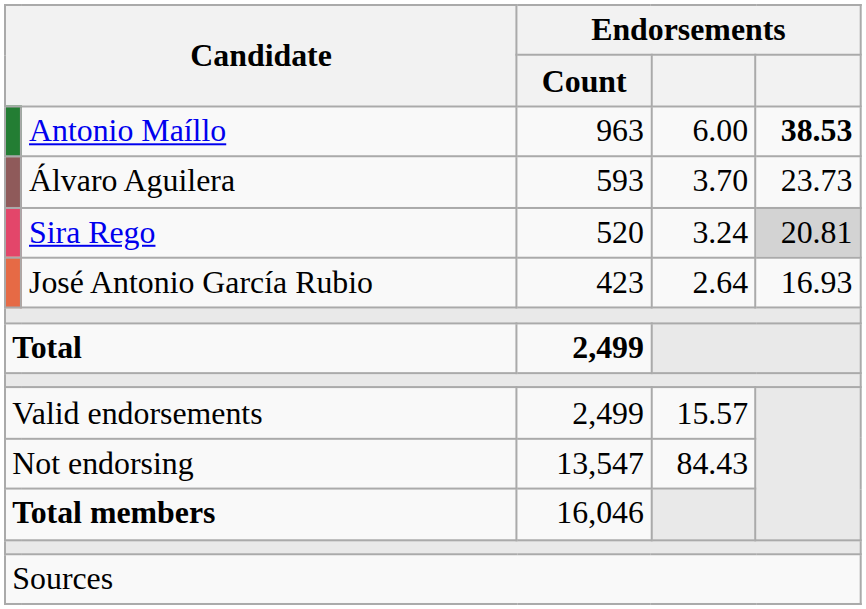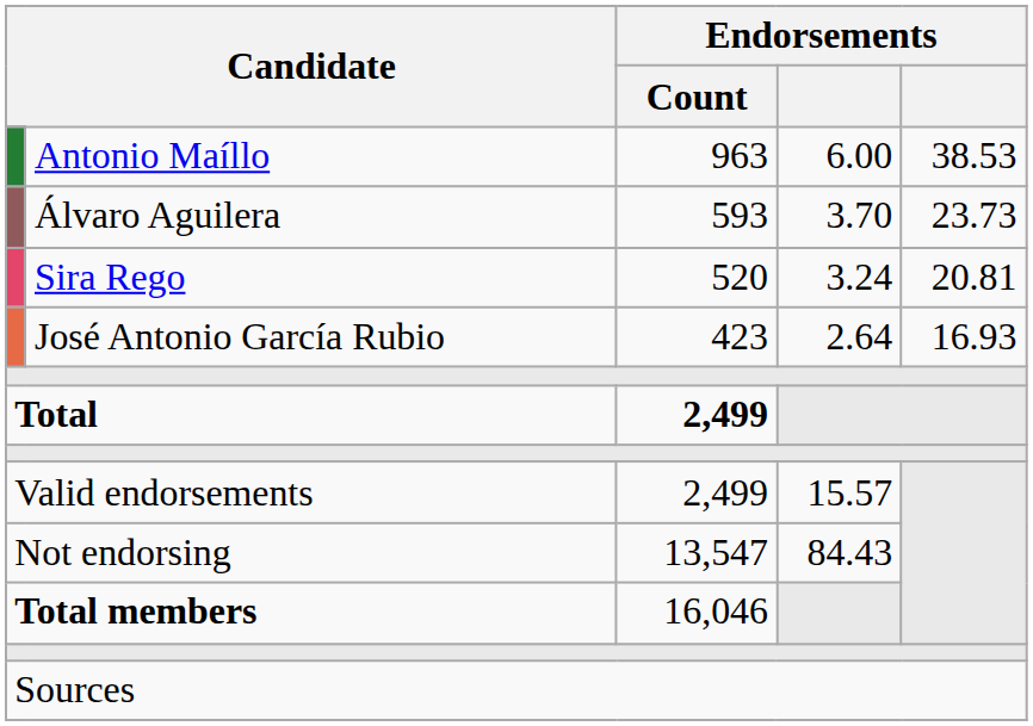Antonio Maíllo | column 5: bold -> normal
Sira Rego | column 5: lightgrey background -> no background
